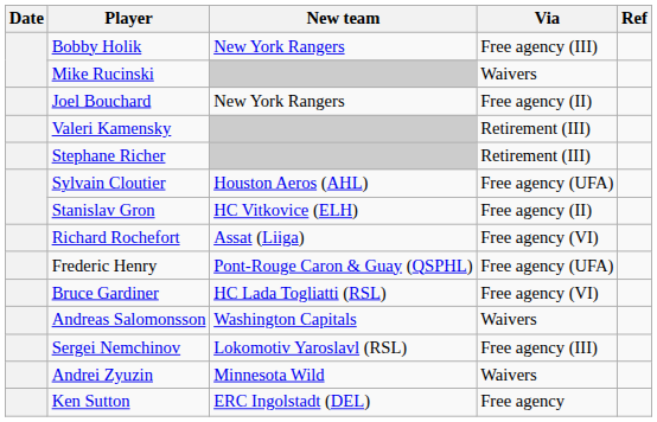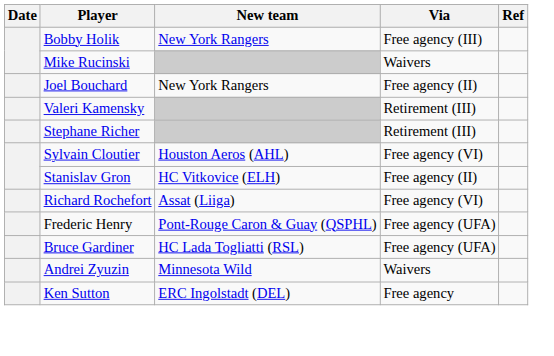Sylvain Cloutier | Via: Free agency (UFA) -> Free agency (VI)
Bruce Gardiner | Via: Free agency (VI) -> Free agency (UFA)
- row: Andreas Salomonsson | Washington Capitals | Waivers
- row: Sergei Nemchinov | Lokomotiv Yaroslavl (RSL) | Free agency (III)
